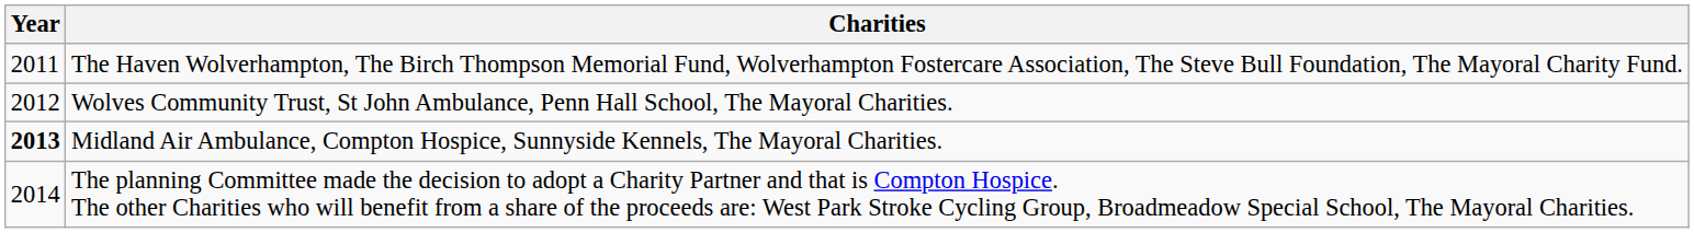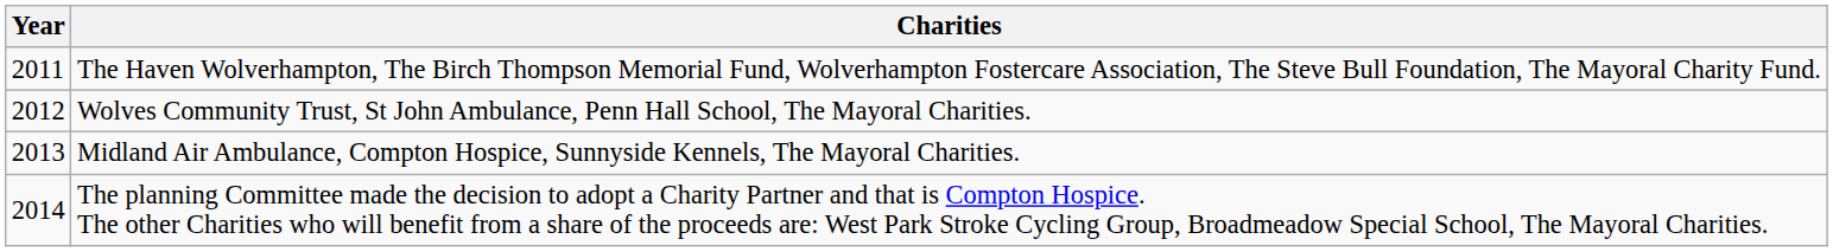row 4 | Year: bold -> normal
